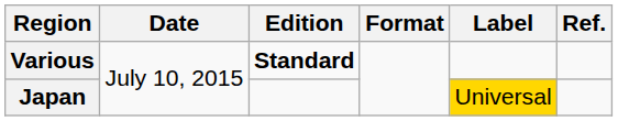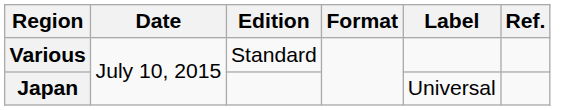Various | Edition: bold -> normal
Japan | Label: gold background -> no background
